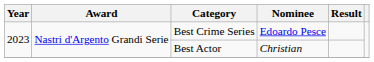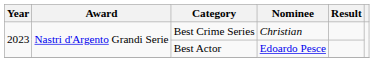Best Crime Series | Nominee: Edoardo Pesce -> Christian
Best Actor | Nominee: Christian -> Edoardo Pesce
